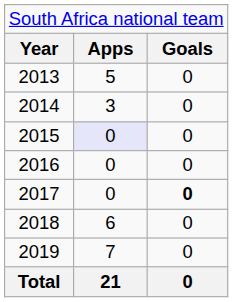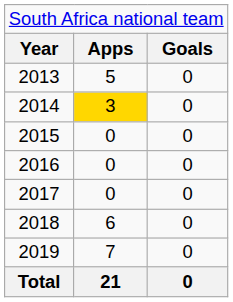2014 | column 2: no background -> gold background
2015 | column 2: lavender background -> no background
2017 | column 3: bold -> normal
